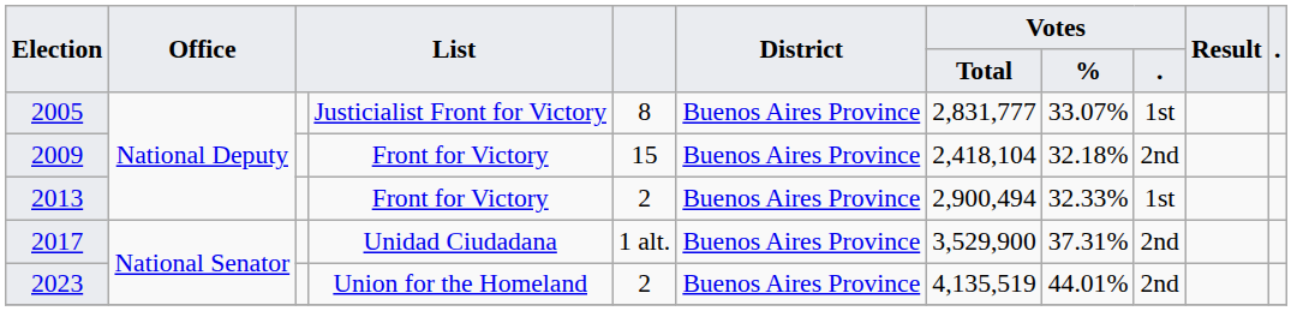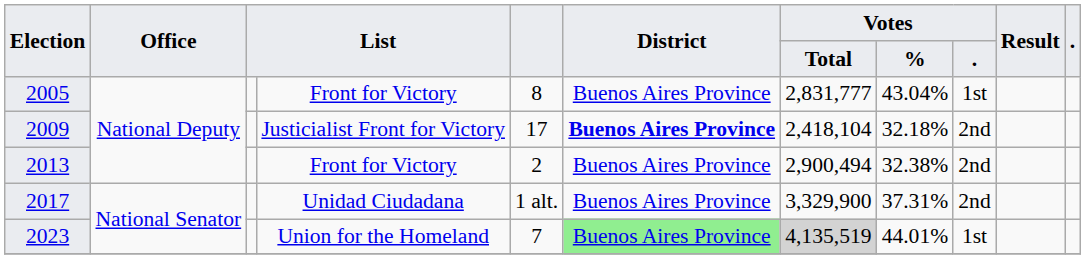2005 | column 4: Justicialist Front for Victory -> Front for Victory
2005 | Votes / %: 33.07% -> 43.04%
2009 | column 4: Front for Victory -> Justicialist Front for Victory
2009 | column 5: 15 -> 17
2009 | District: normal -> bold
2013 | Votes / %: 32.33% -> 32.38%
2013 | Votes / .: 1st -> 2nd
2017 | Votes / Total: 3,529,900 -> 3,329,900
2023 | column 5: 2 -> 7
2023 | District: no background -> lightgreen background
2023 | Votes / Total: no background -> lightgrey background
2023 | Votes / .: 2nd -> 1st
